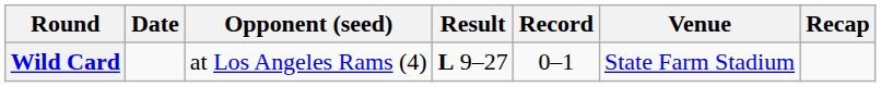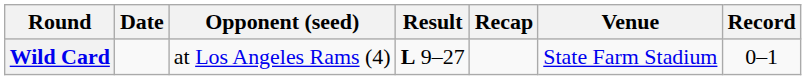columns swapped: Record <-> Recap
